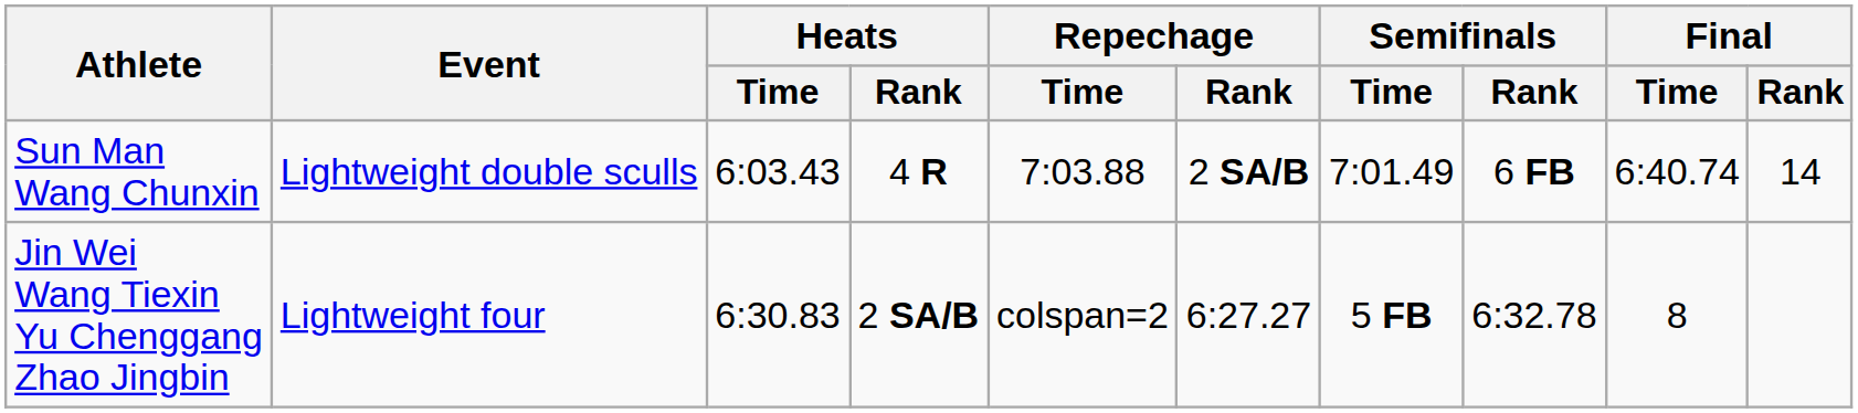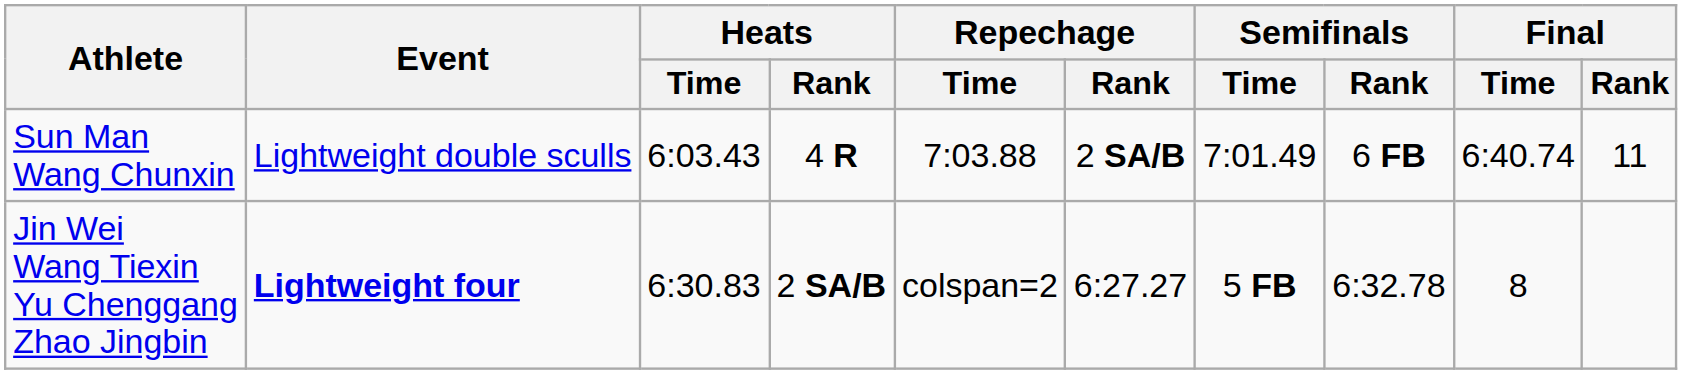Sun Man Wang Chunxin | Final / Rank: 14 -> 11
Jin Wei Wang Tiexin Yu Chenggang Zhao Jingbin | Event: normal -> bold
